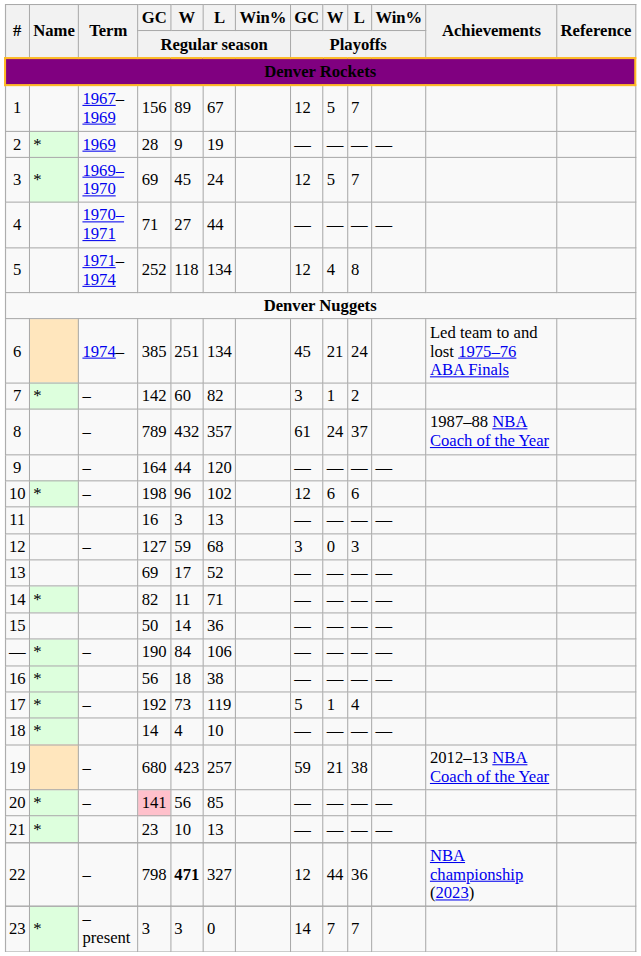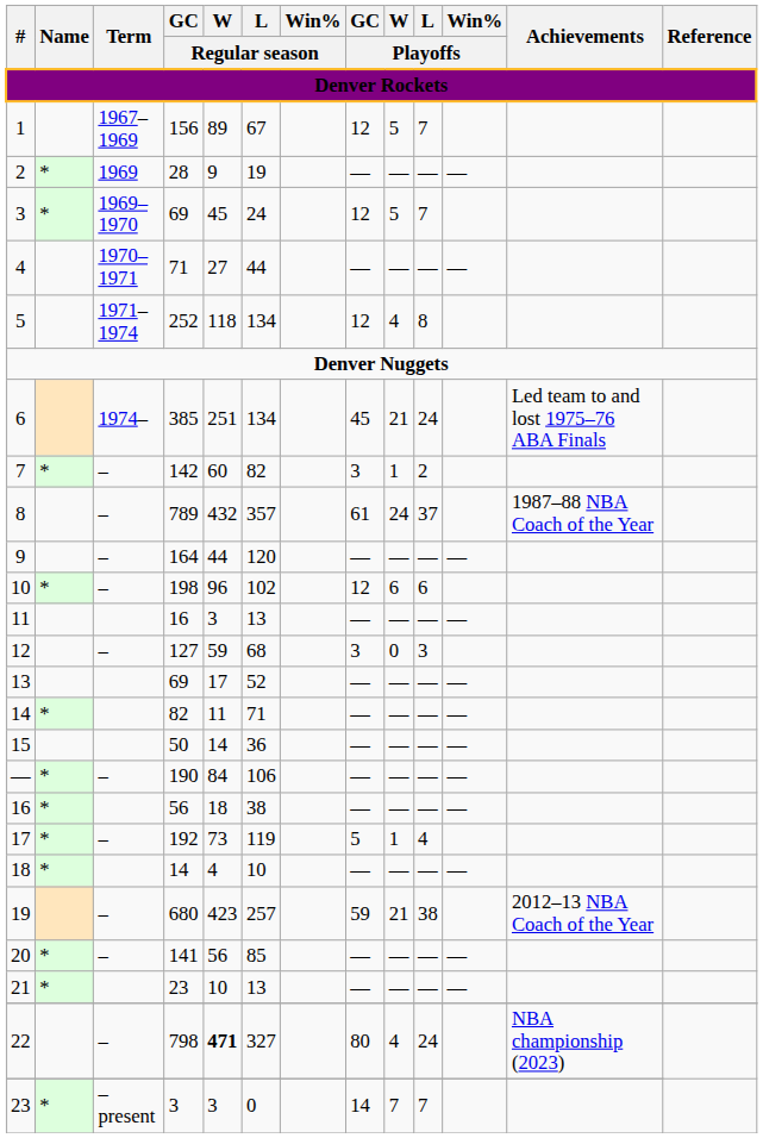20 | GC / Regular season: pink background -> no background
22 | GC / Playoffs: 12 -> 80
22 | W / Playoffs: 44 -> 4
22 | L / Playoffs: 36 -> 24
